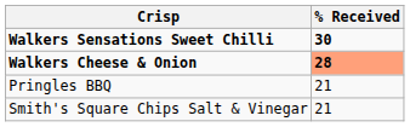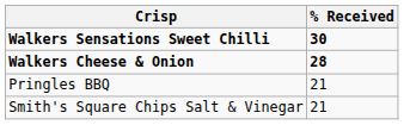Walkers Cheese & Onion | % Received: lightsalmon background -> no background
